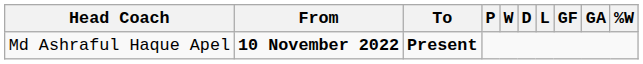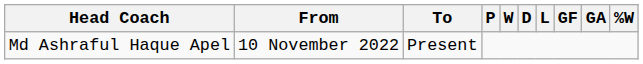Md Ashraful Haque Apel | From: bold -> normal
Md Ashraful Haque Apel | To: bold -> normal
